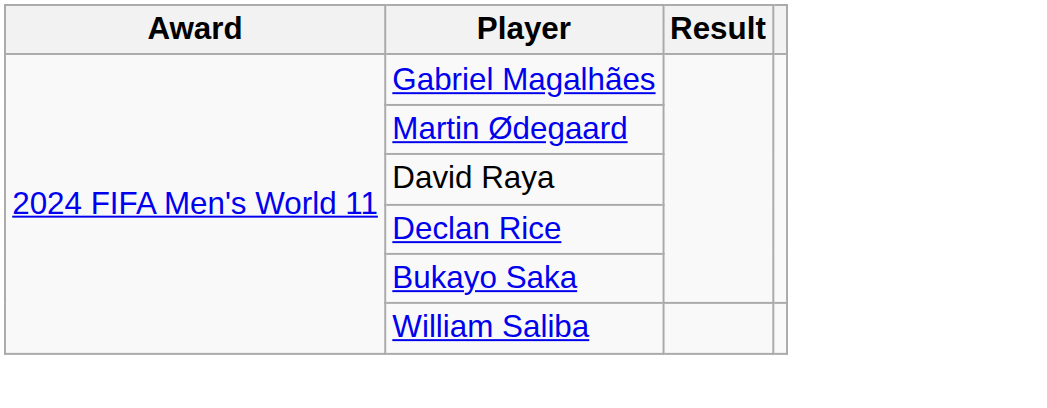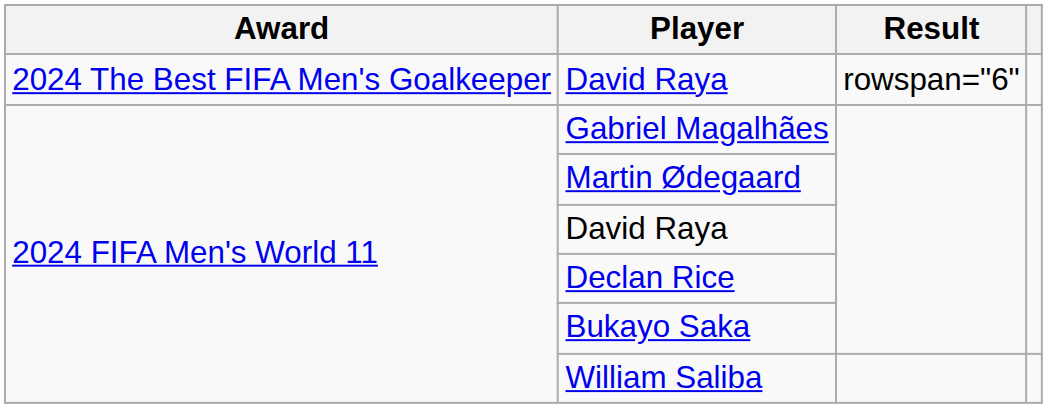+ row: 2024 The Best FIFA Men's Goalkeeper | David Raya | rowspan="6"
